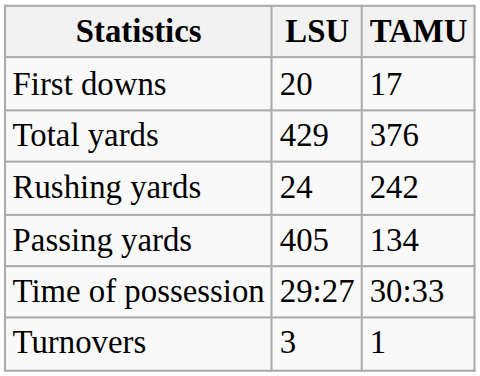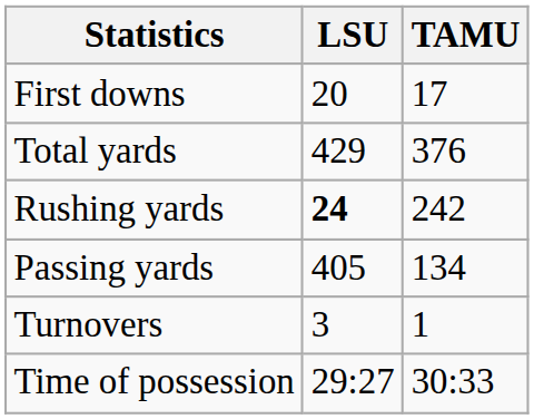Rushing yards | LSU: normal -> bold
rows swapped: Turnovers <-> Time of possession
